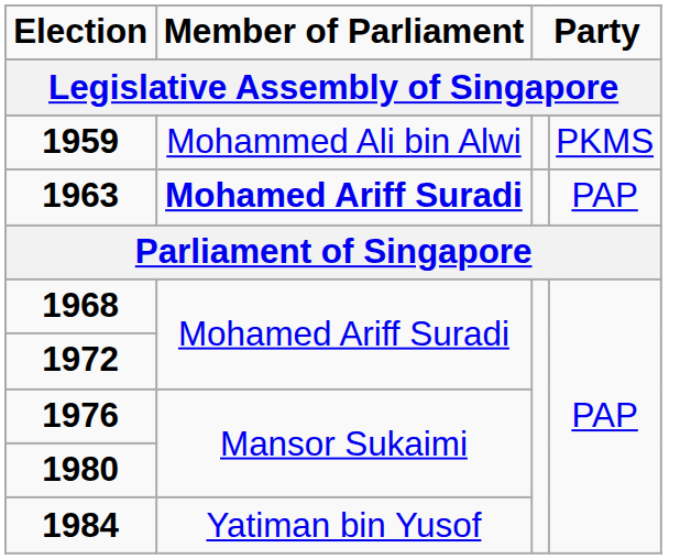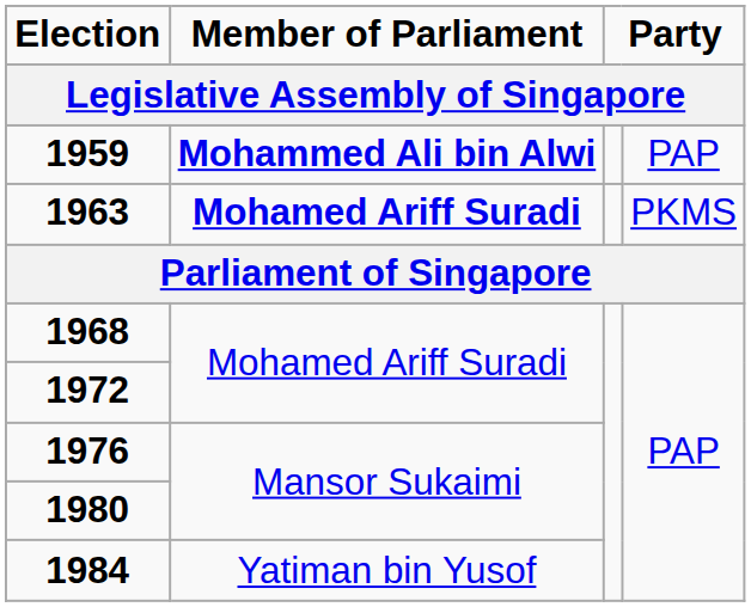1959 | Member of Parliament: normal -> bold
1959 | column 4: PKMS -> PAP
1963 | column 4: PAP -> PKMS
